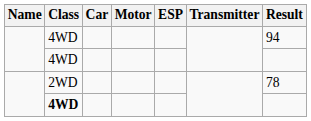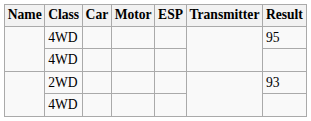row 2 | Result: 94 -> 95
row 4 | Result: 78 -> 93
row 5 | Class: bold -> normal
